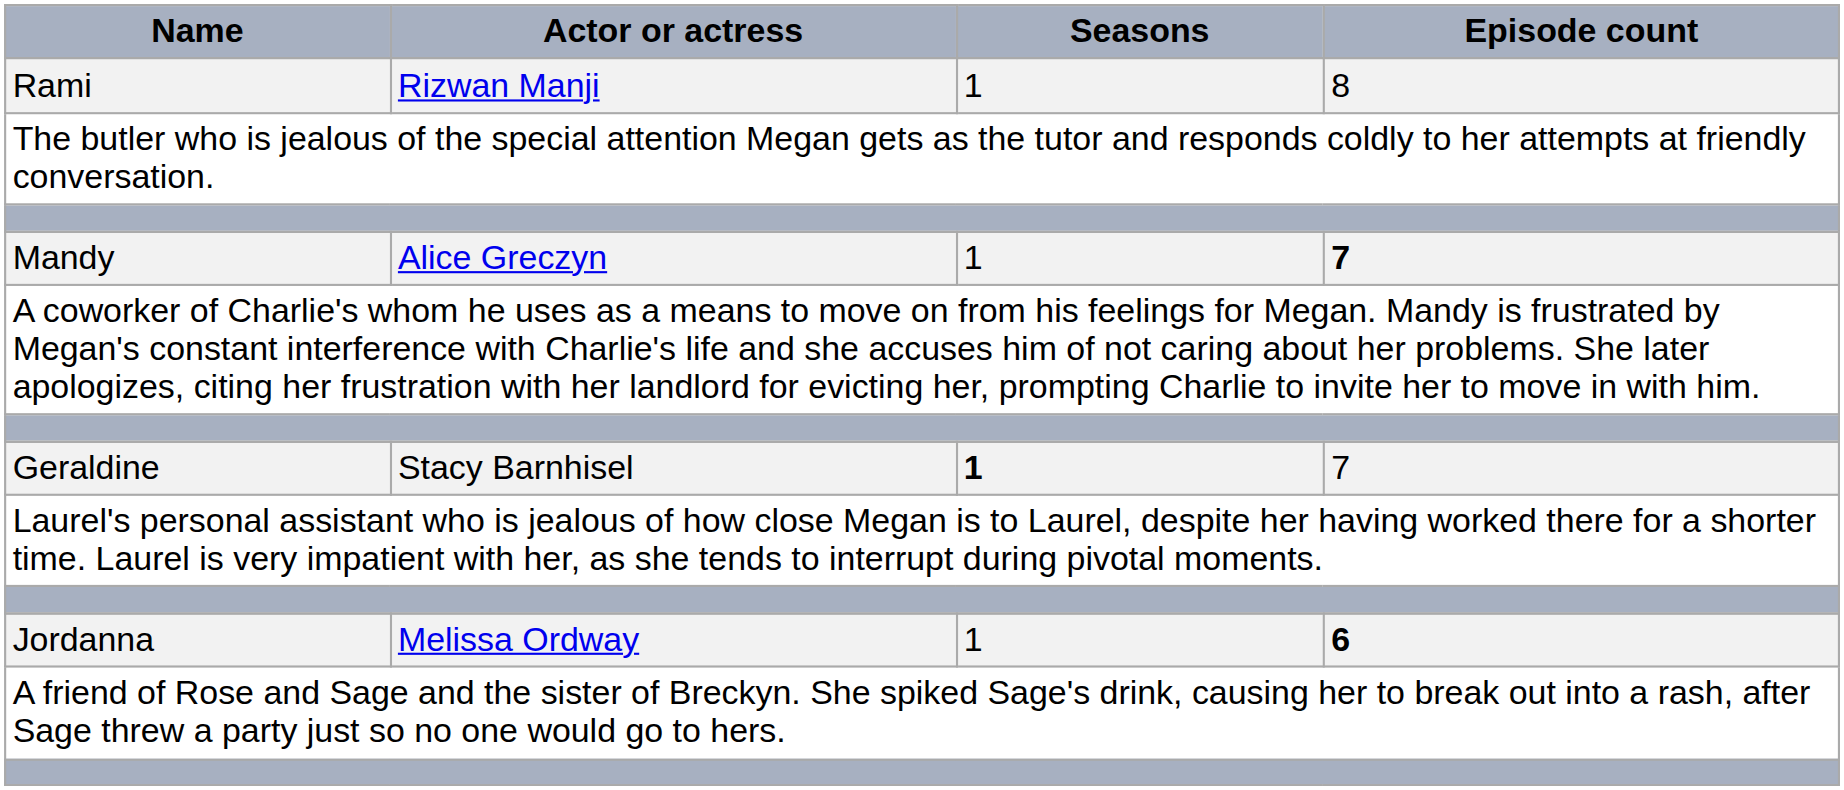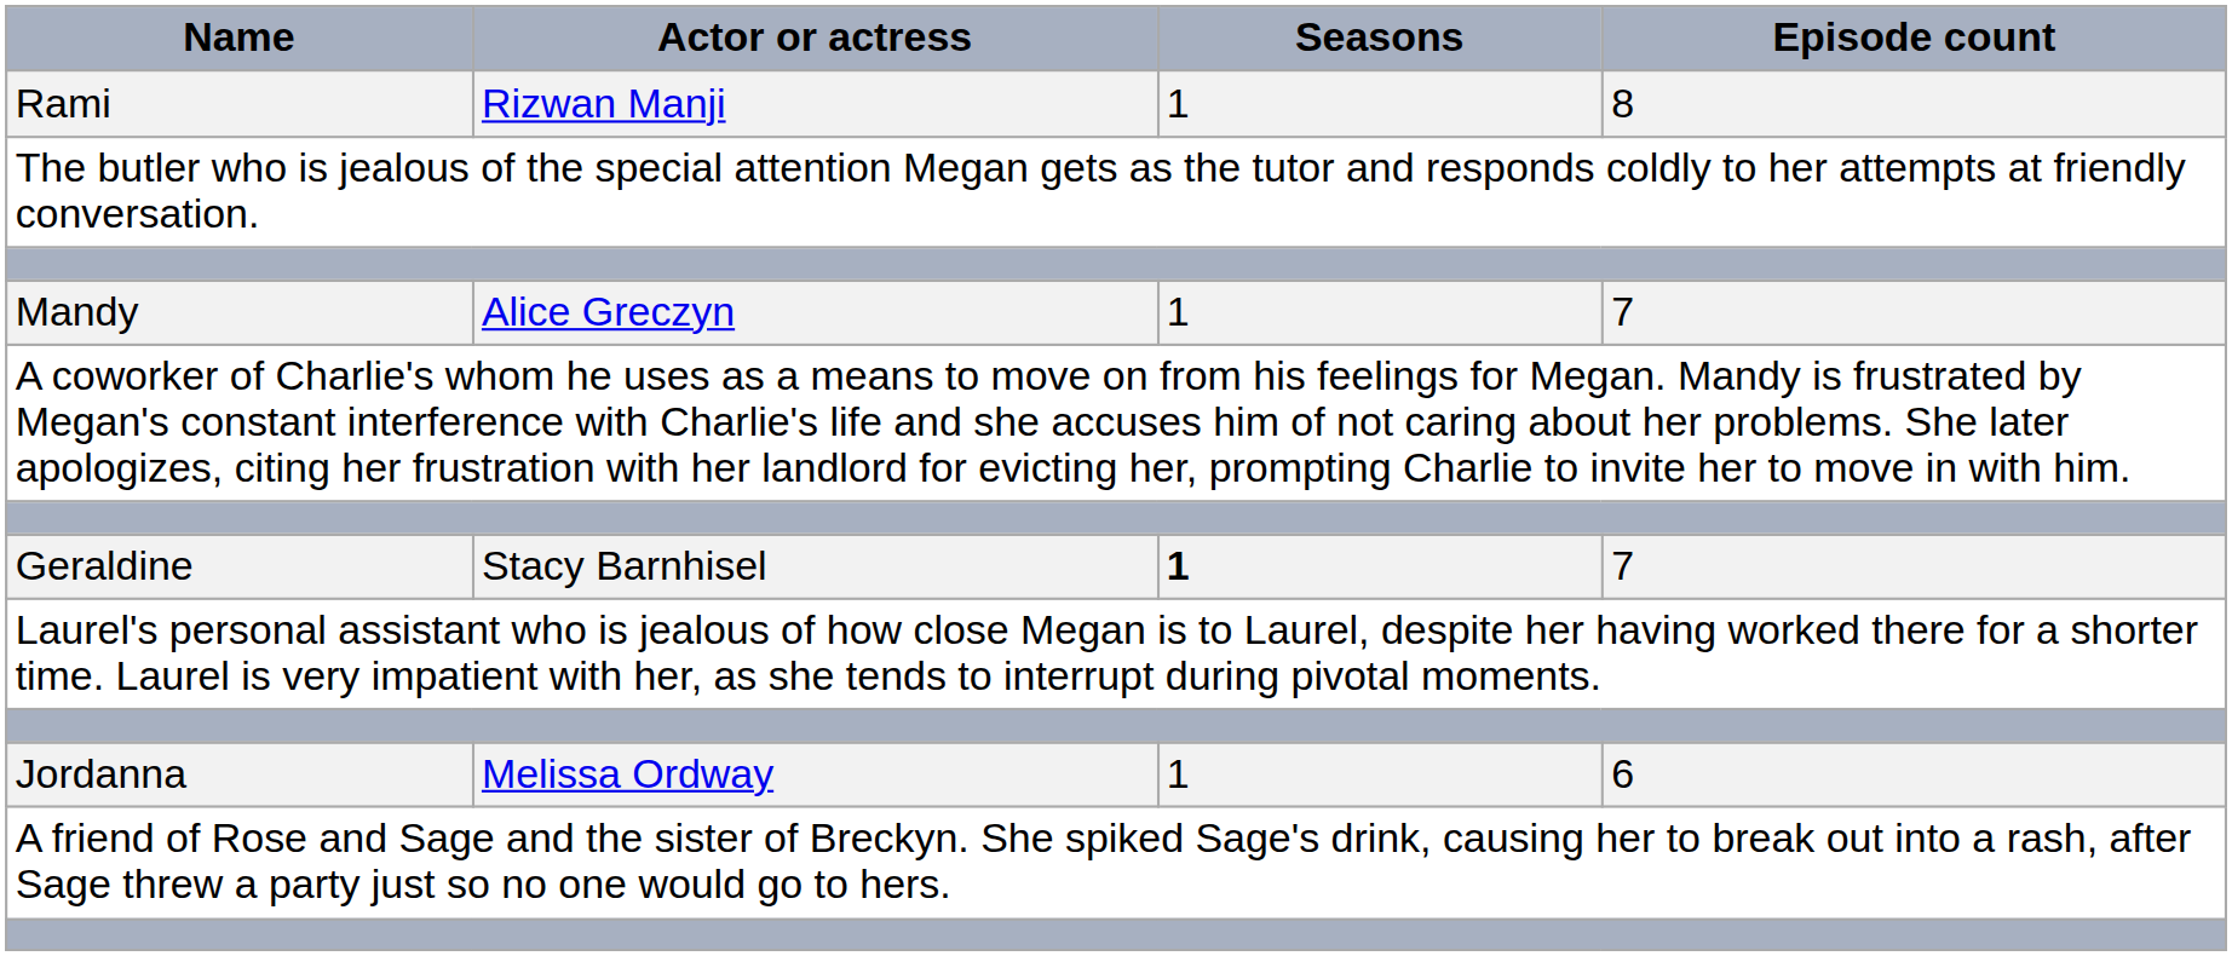Mandy | Episode count: bold -> normal
Jordanna | Episode count: bold -> normal
